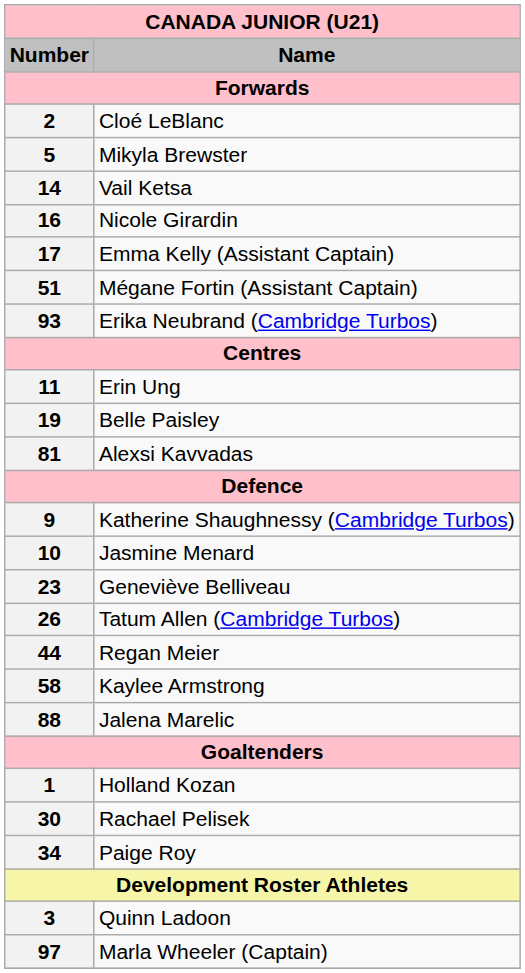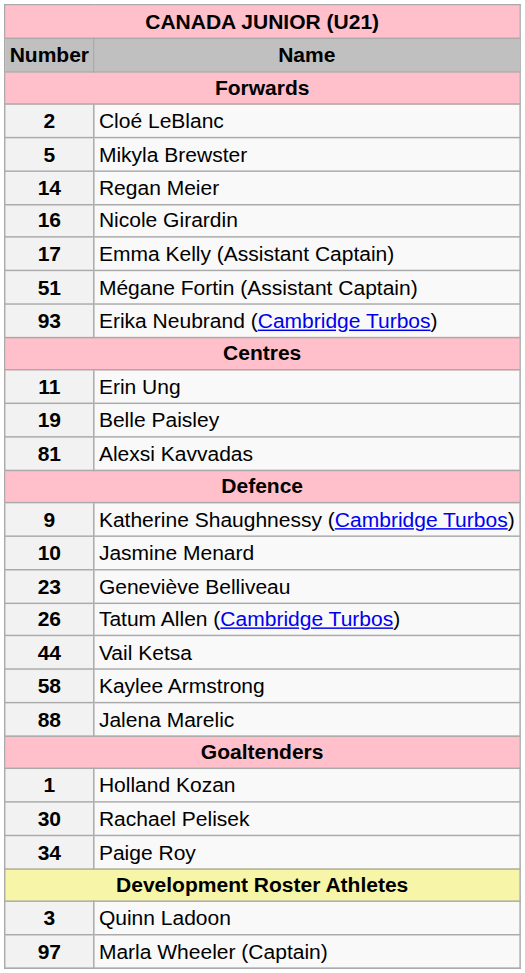14 | CANADA JUNIOR (U21) / Name / Forwards: Vail Ketsa -> Regan Meier
44 | CANADA JUNIOR (U21) / Name / Forwards: Regan Meier -> Vail Ketsa
